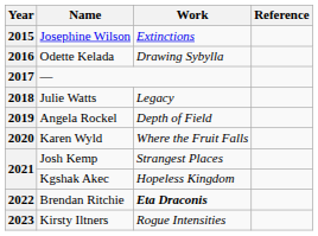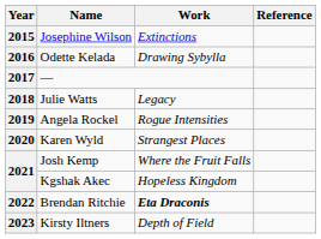2019 | Work: Depth of Field -> Rogue Intensities
2020 | Work: Where the Fruit Falls -> Strangest Places
2021 / Josh Kemp | Work: Strangest Places -> Where the Fruit Falls
2023 | Work: Rogue Intensities -> Depth of Field
